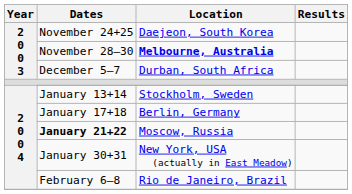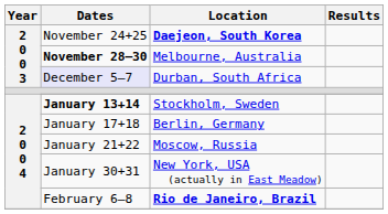November 24+25 | Location: normal -> bold
November 28–30 | Dates: normal -> bold
November 28–30 | Location: bold -> normal
December 5–7 | Dates: no background -> lavender background
January 13+14 | Dates: normal -> bold
January 21+22 | Dates: bold -> normal
February 6–8 | Location: normal -> bold
